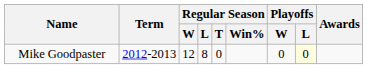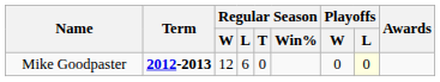Mike Goodpaster | Term: normal -> bold
Mike Goodpaster | Regular Season / L: 8 -> 6
